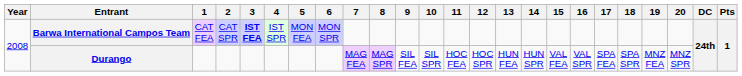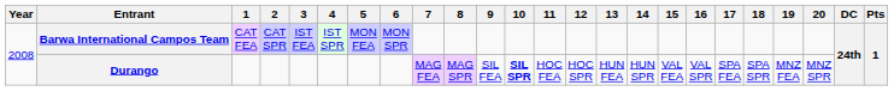Barwa International Campos Team | 3: bold -> normal
Durango | 10: normal -> bold
